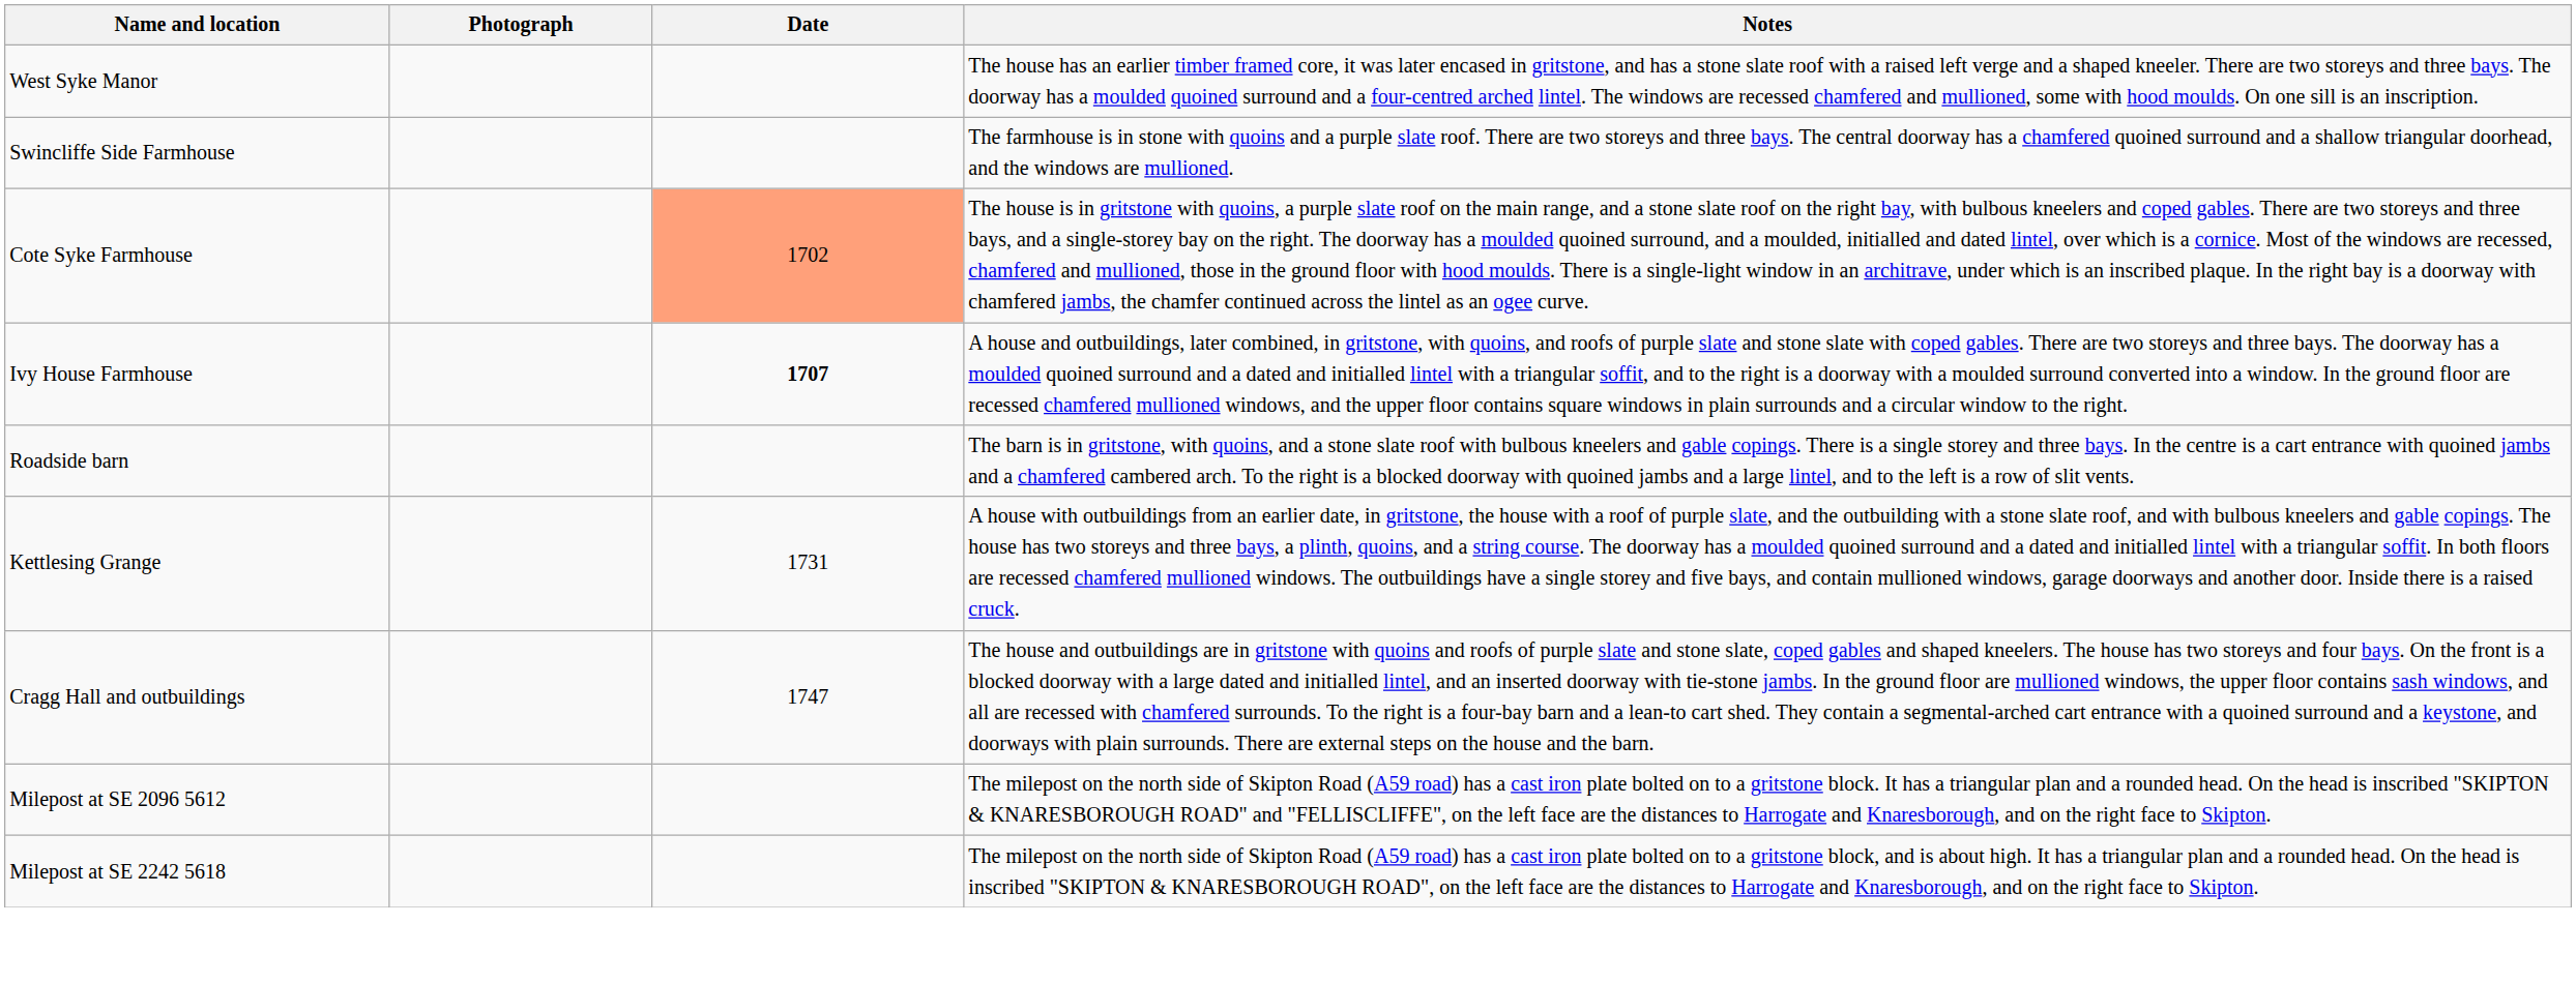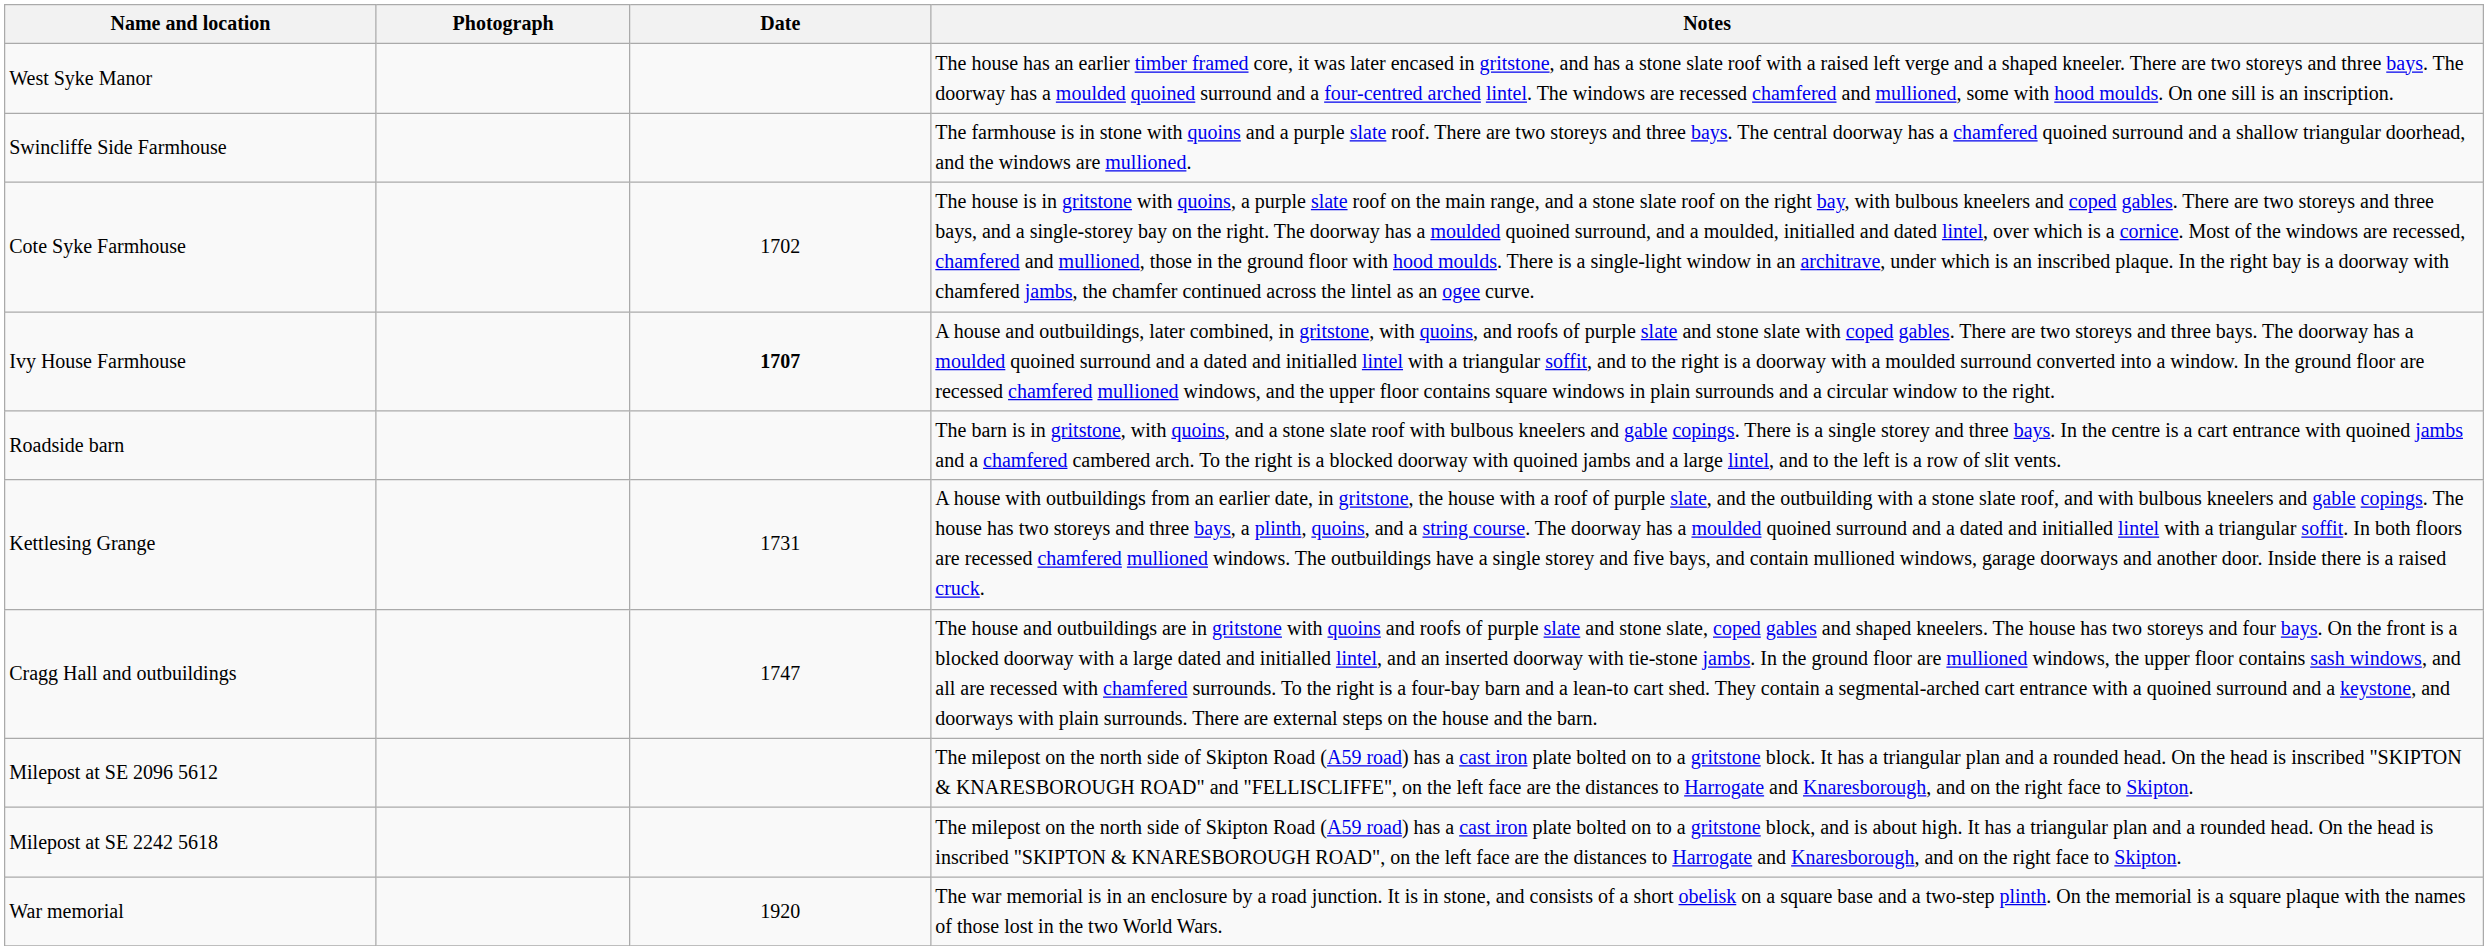Cote Syke Farmhouse | Date: lightsalmon background -> no background
+ row: War memorial | 1920 | The war memorial is in an enclosure by a road junction. It is in stone, and consists of a short obelisk on a square base and a two-step plinth. On the memorial is a square plaque with the names of those lost in the two World Wars.
